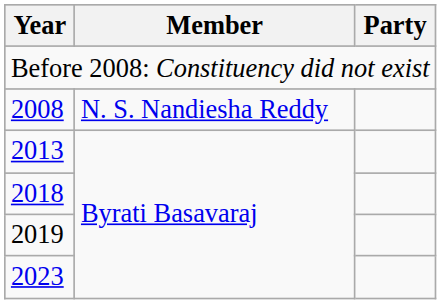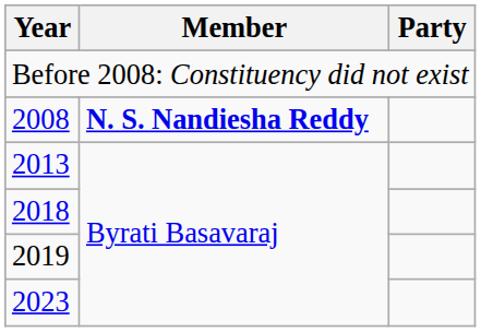2008 | Member: normal -> bold
